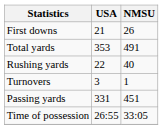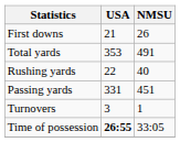rows swapped: Passing yards <-> Turnovers
Time of possession | USA: normal -> bold
